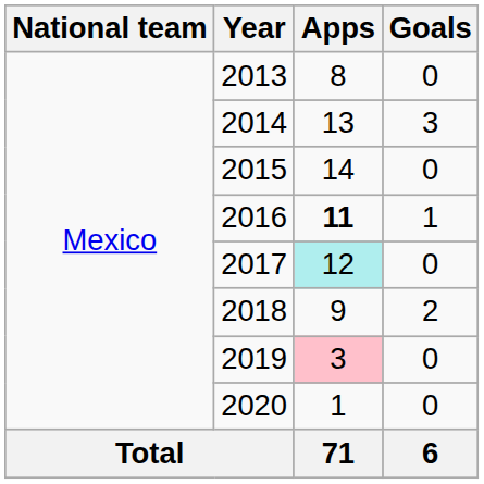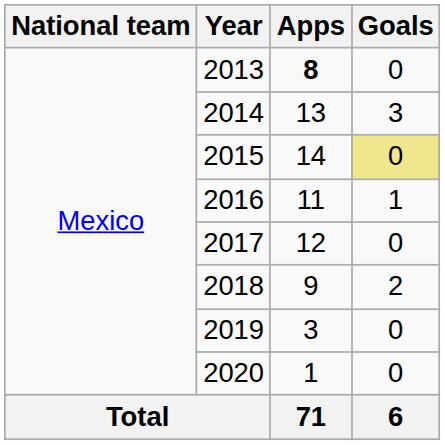2013 | Apps: normal -> bold
2015 | Goals: no background -> khaki background
2016 | Apps: bold -> normal
2017 | Apps: paleturquoise background -> no background
2019 | Apps: pink background -> no background
